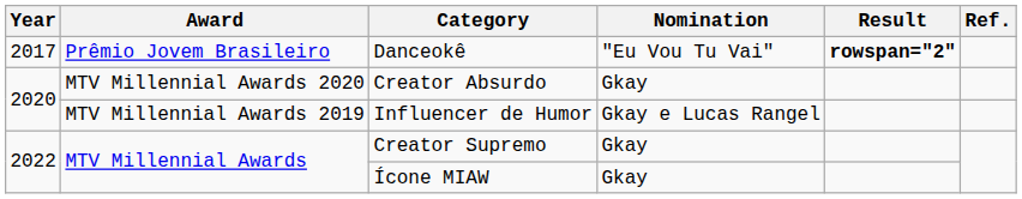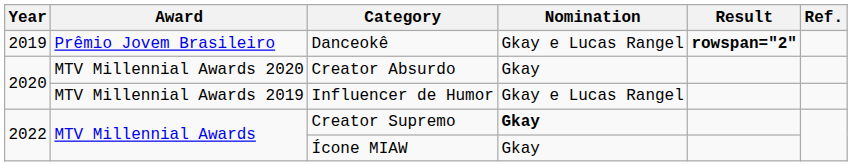Danceokê | Year: 2017 -> 2019
Danceokê | Nomination: "Eu Vou Tu Vai" -> Gkay e Lucas Rangel
Creator Supremo | Nomination: normal -> bold
